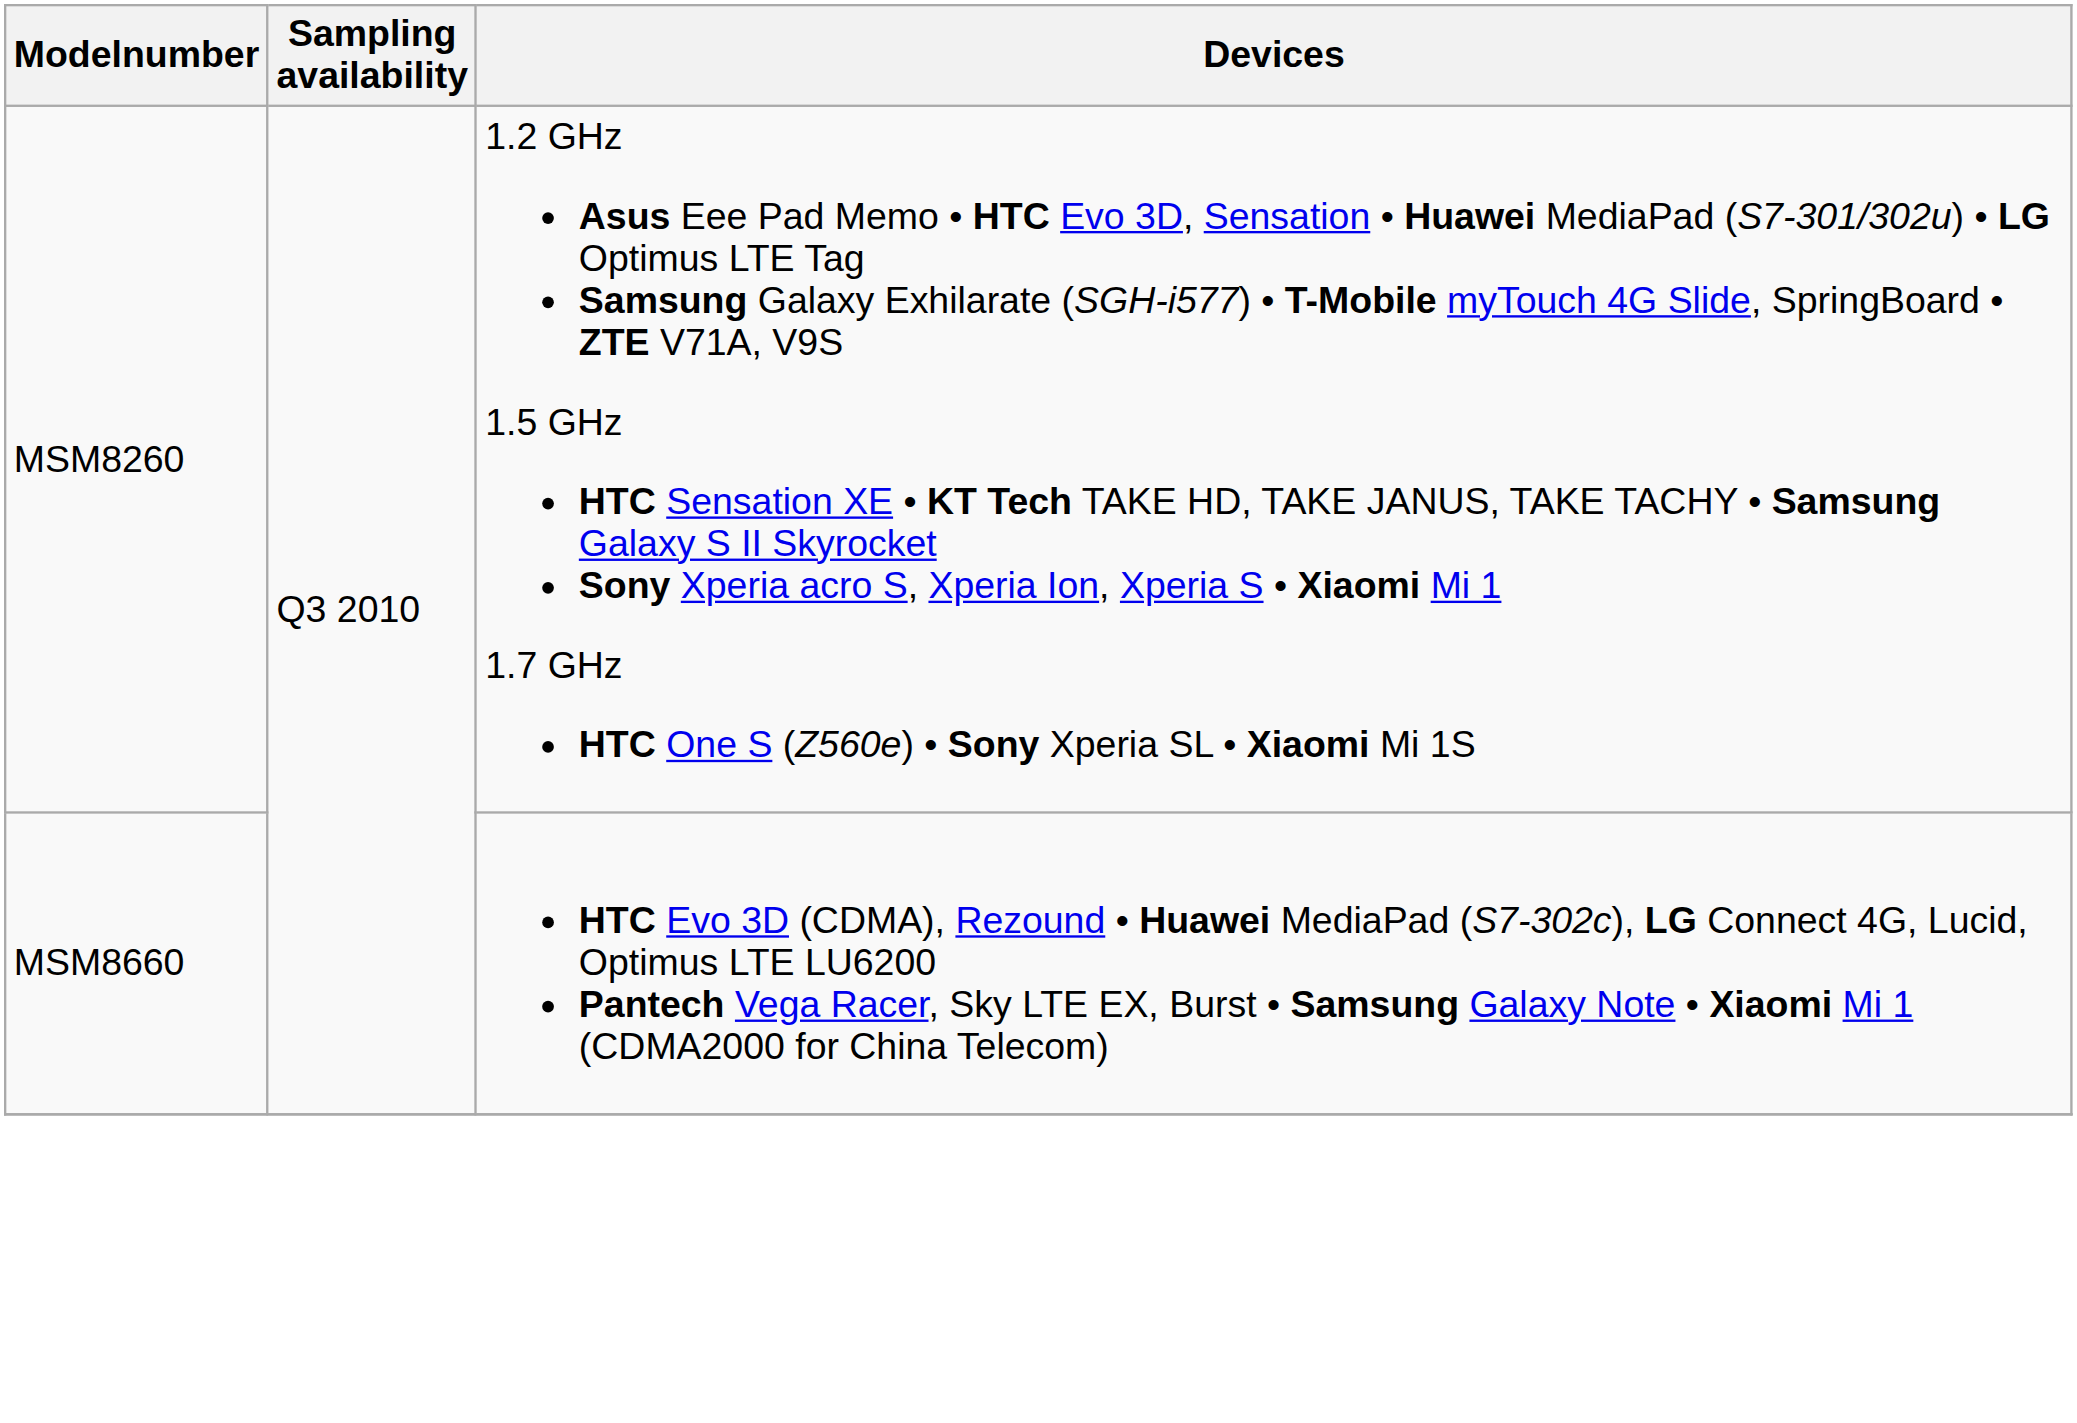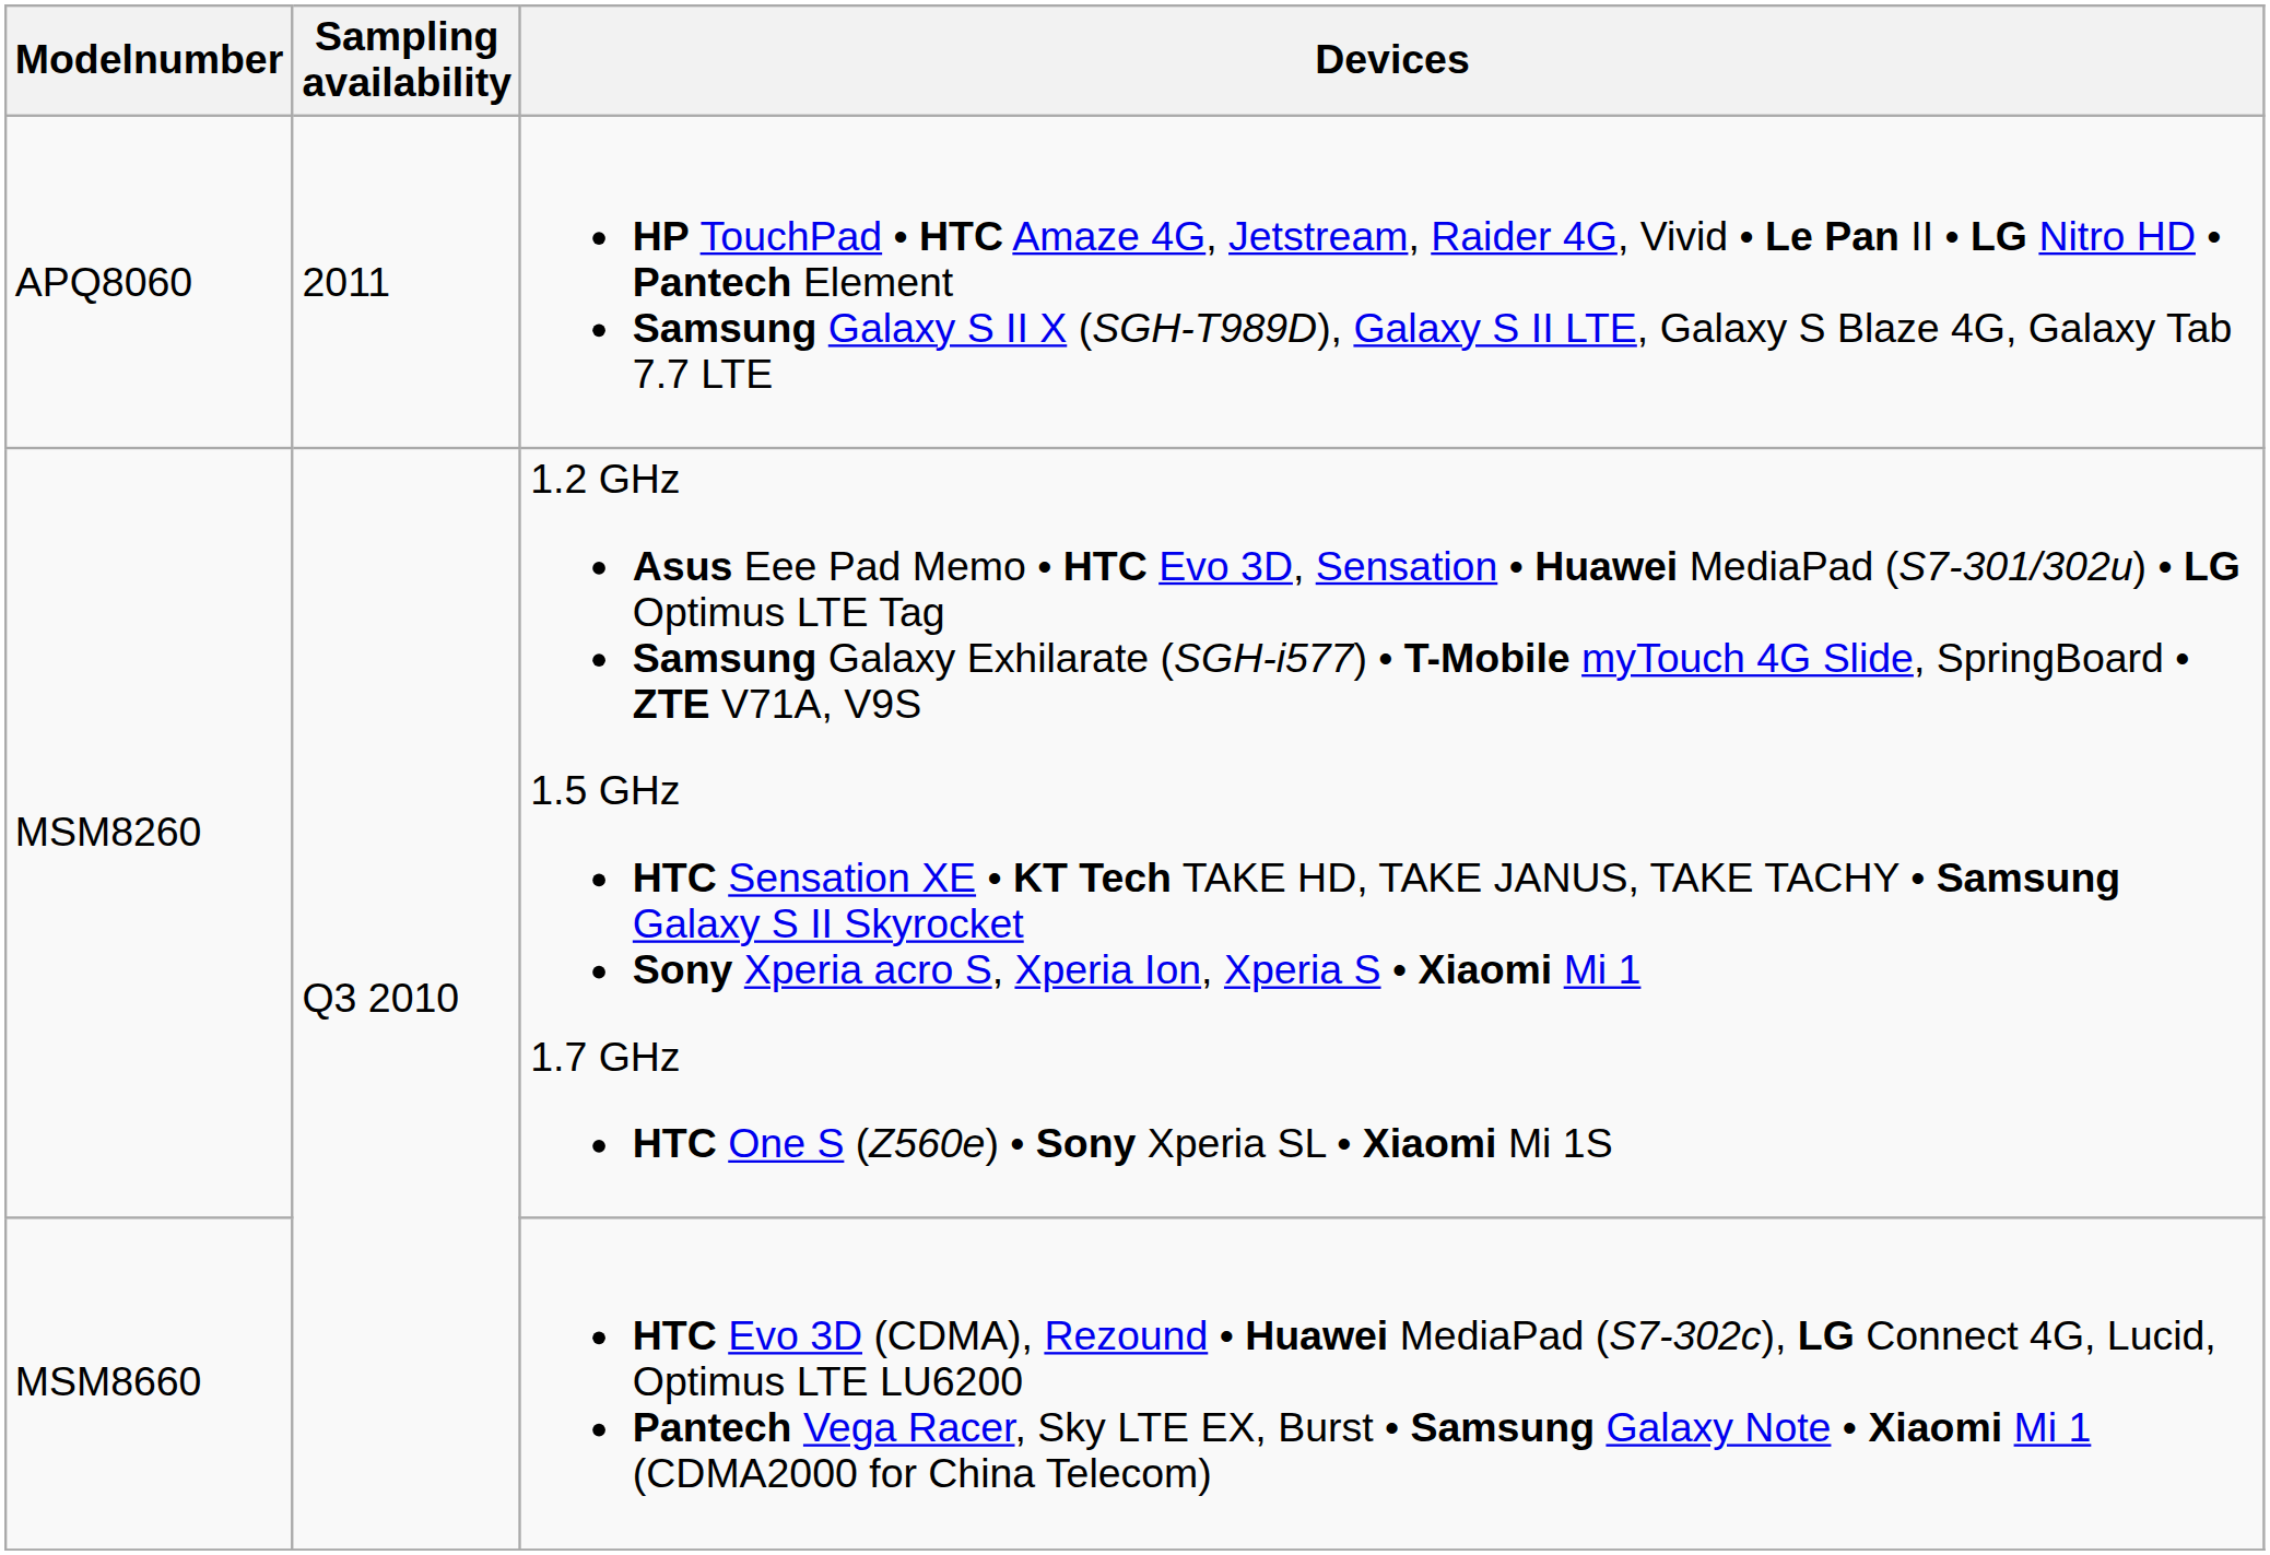+ row: APQ8060 | 2011 | HP TouchPad • HTC Amaze 4G, Jetstream, Raider 4G, Vivid • Le Pan II • LG Nitro HD • Pantech Element Samsung Galaxy S II X (SGH-T989D), Galaxy S II LTE, Galaxy S Blaze 4G, Galaxy Tab 7.7 LTE
